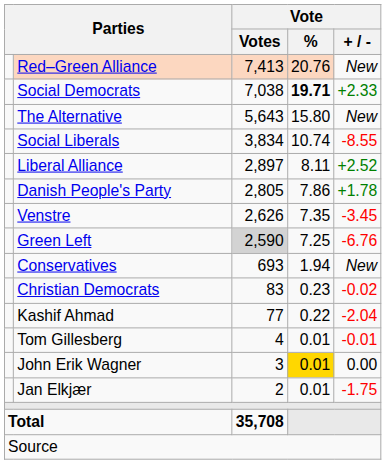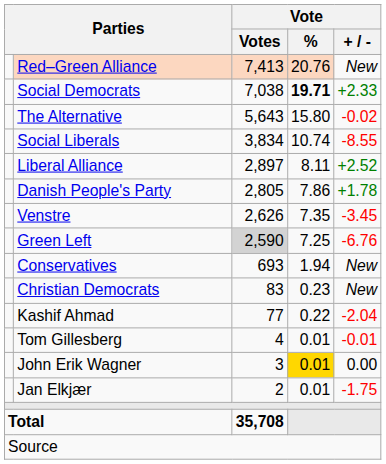The Alternative | Vote / + / -: New -> -0.02
Christian Democrats | Vote / + / -: -0.02 -> New
